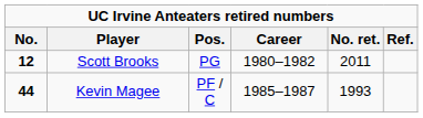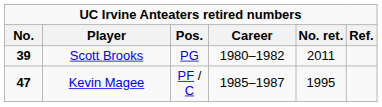Scott Brooks | No.: 12 -> 39
Kevin Magee | No.: 44 -> 47
Kevin Magee | No. ret.: 1993 -> 1995
